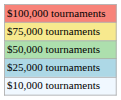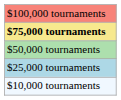row 2 | column 1: normal -> bold
